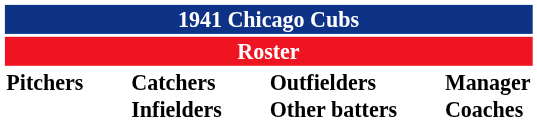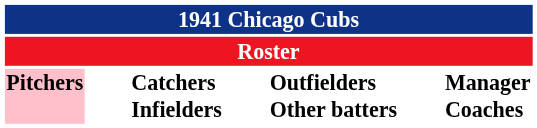Pitchers | column 1: no background -> pink background
